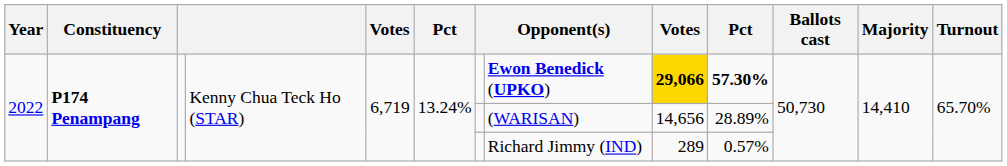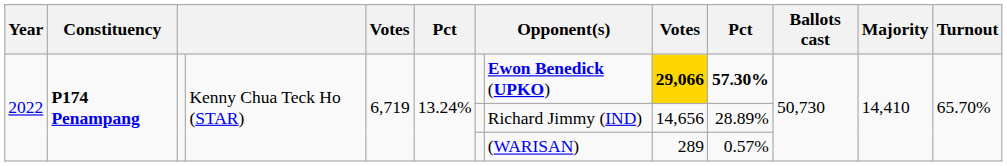row 3 | column 8: (WARISAN) -> Richard Jimmy (IND)
row 4 | column 8: Richard Jimmy (IND) -> (WARISAN)
